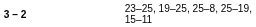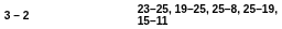row 1 | column 2: normal -> bold
